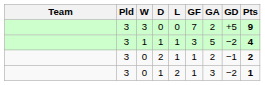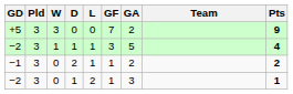columns swapped: Team <-> GD
